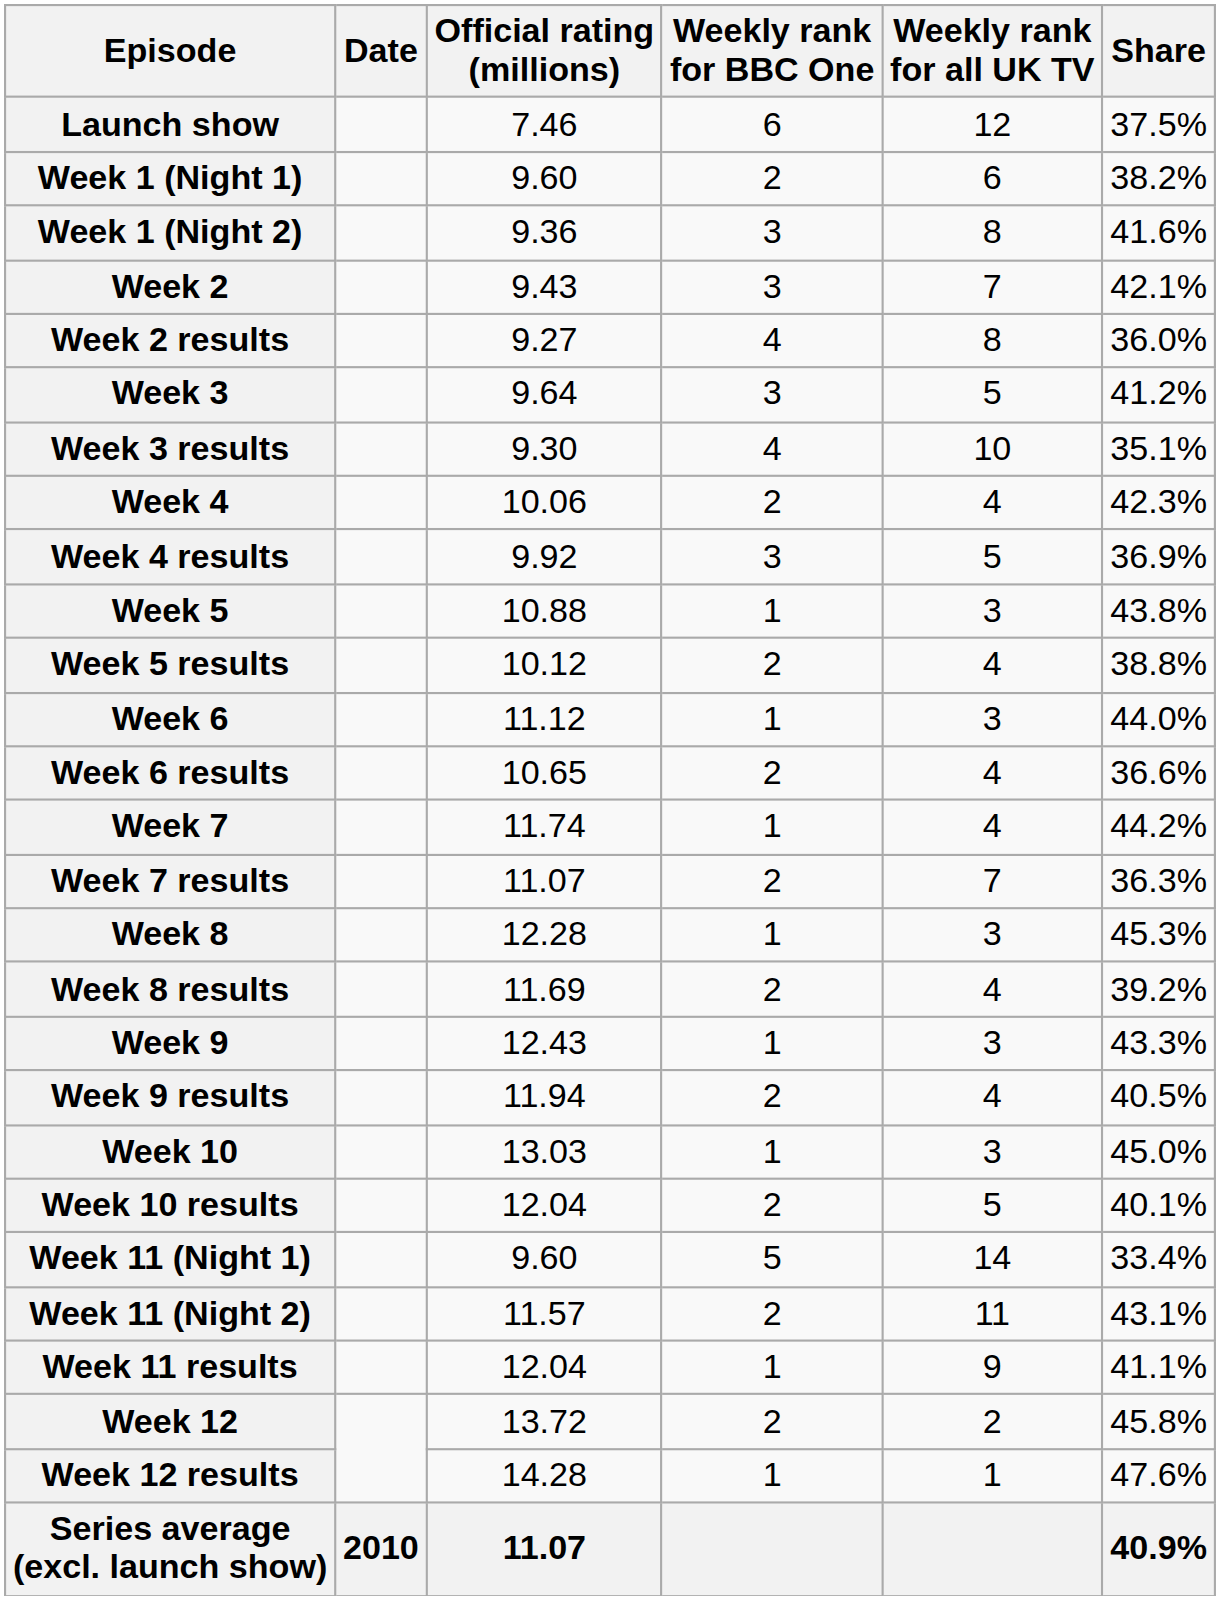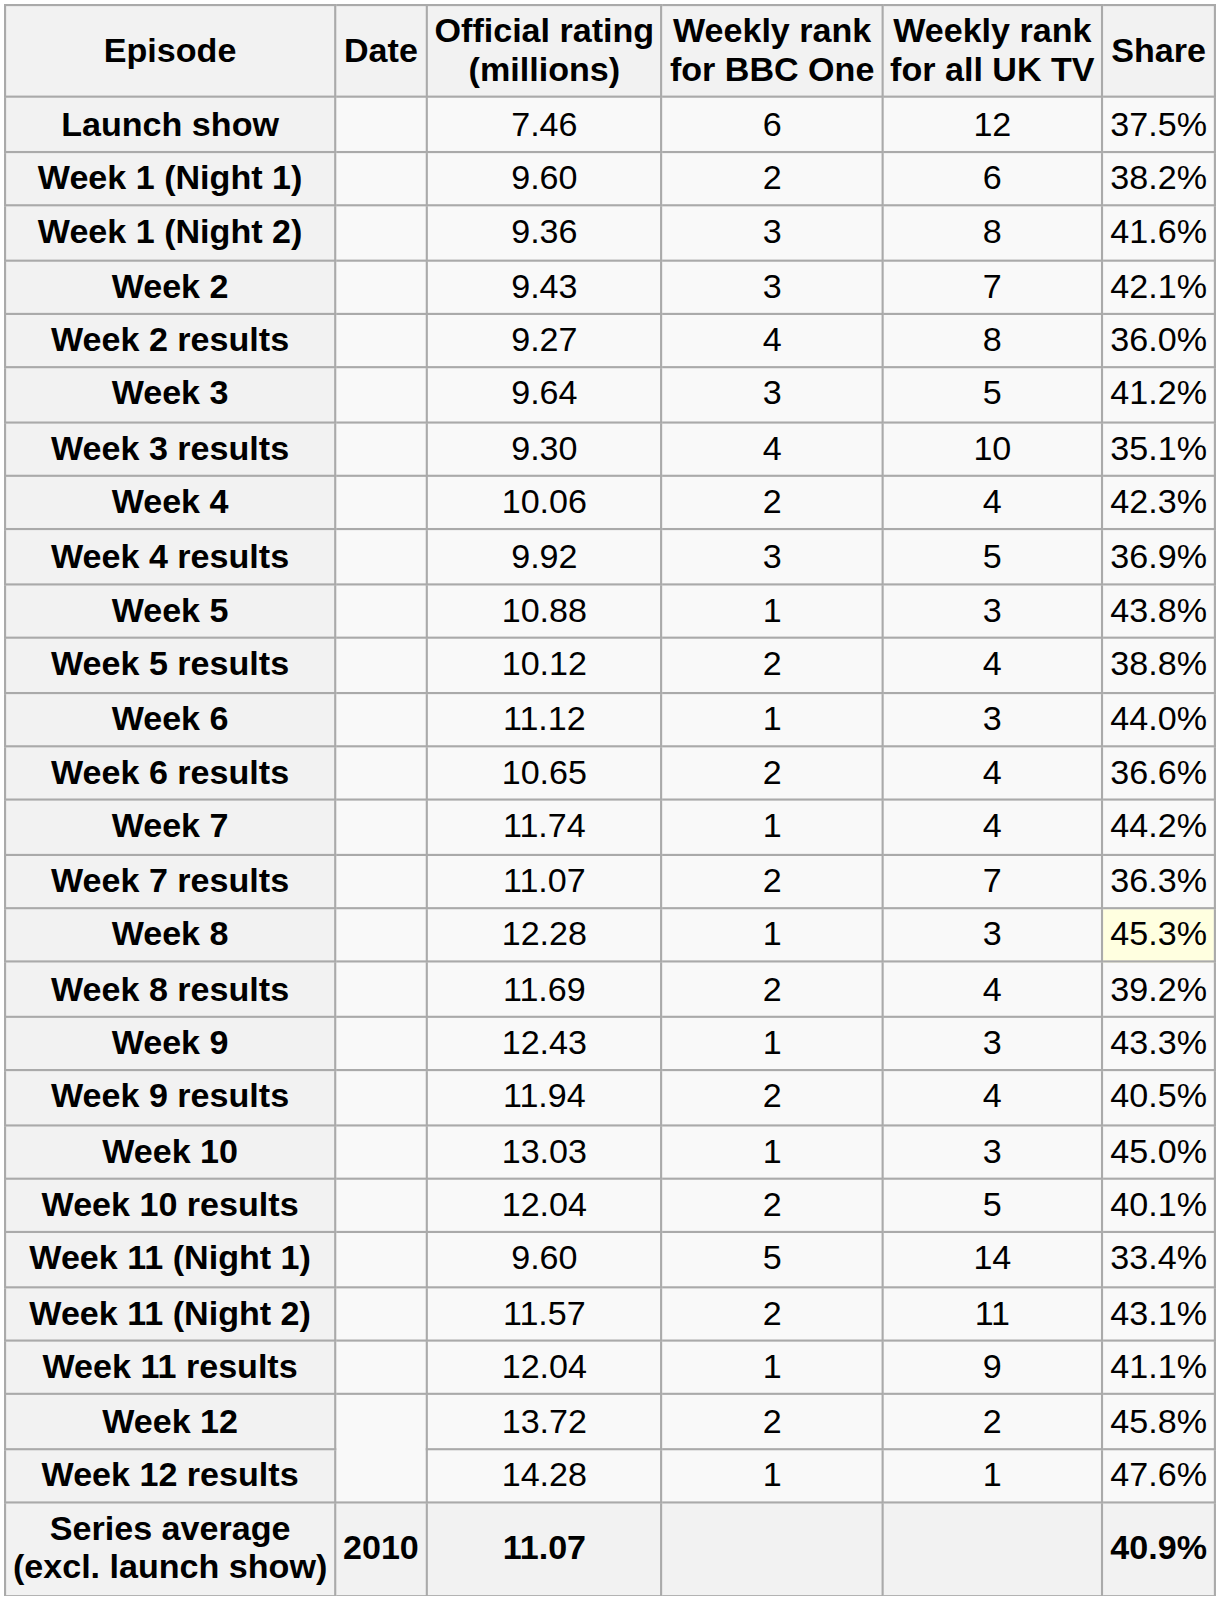Week 8 | Share: no background -> lightyellow background
